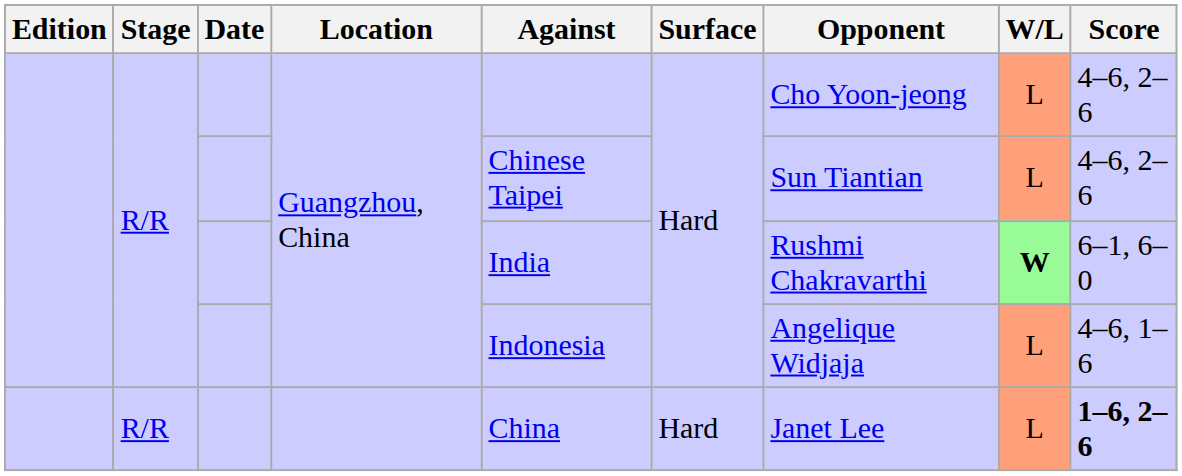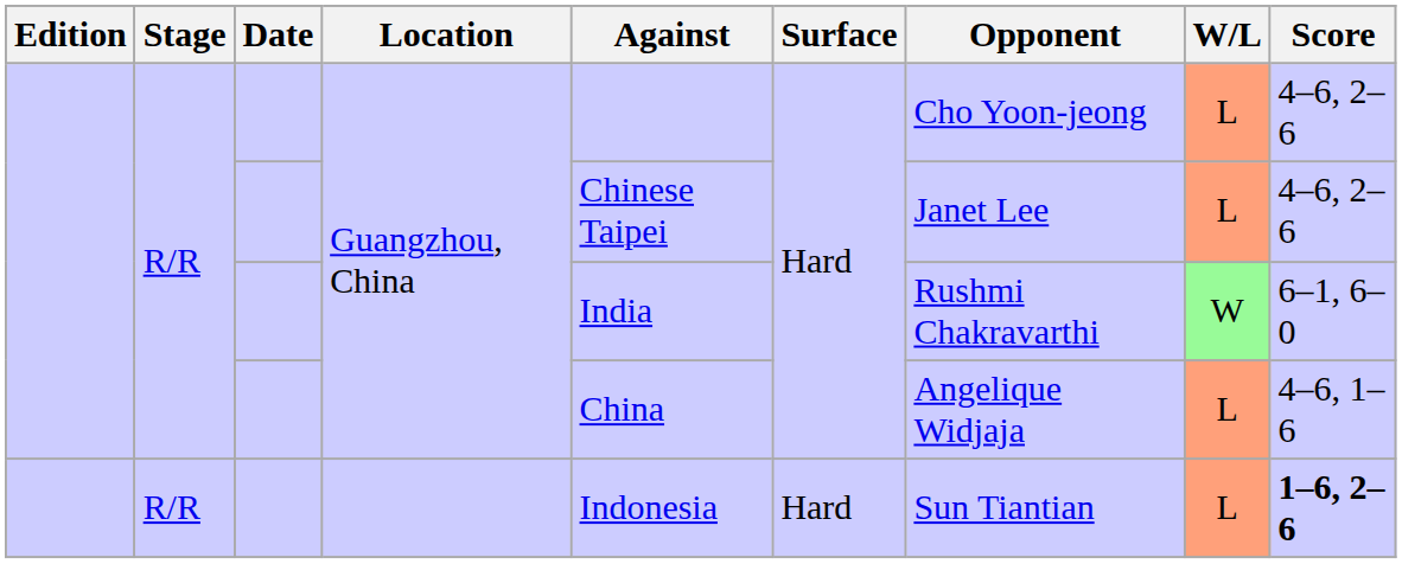row 3 | Opponent: Sun Tiantian -> Janet Lee
row 4 | W/L: bold -> normal
row 5 | Against: Indonesia -> China
row 6 | Against: China -> Indonesia
row 6 | Opponent: Janet Lee -> Sun Tiantian
